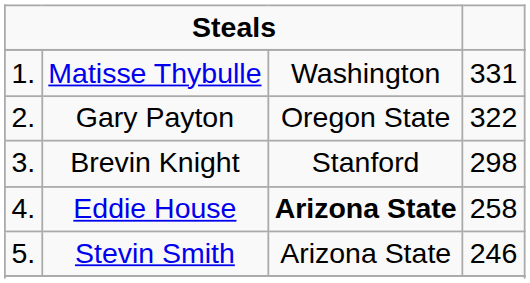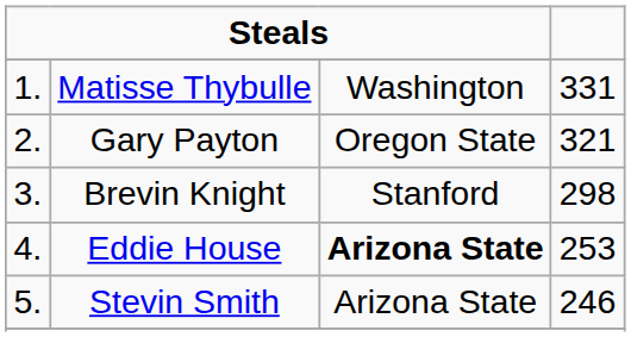Gary Payton | column 4: 322 -> 321
Eddie House | column 4: 258 -> 253
